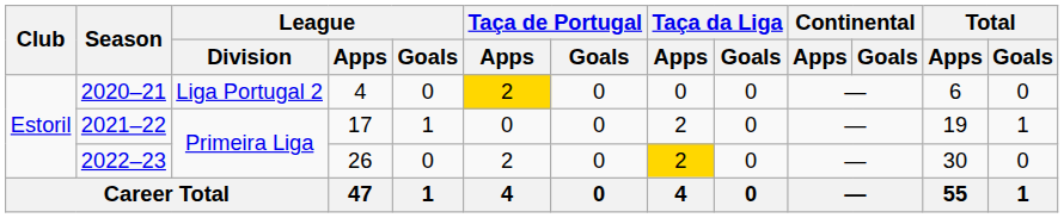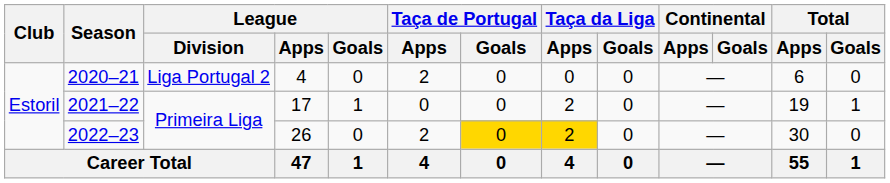2020–21 | Taça de Portugal / Apps: gold background -> no background
2022–23 | Taça de Portugal / Goals: no background -> gold background
